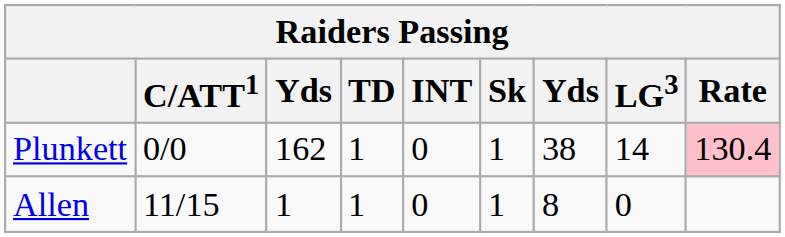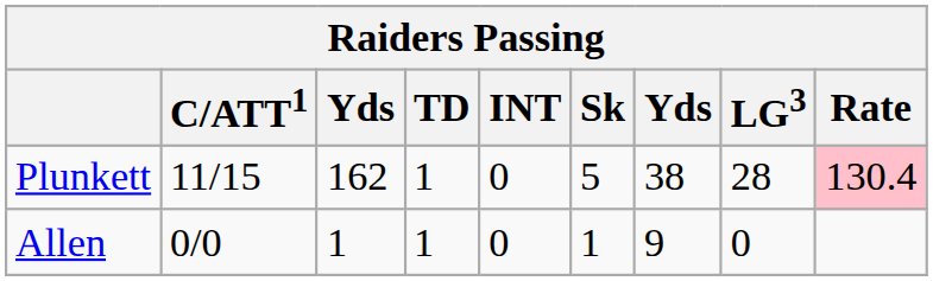Plunkett | C/ATT1: 0/0 -> 11/15
Plunkett | Sk: 1 -> 5
Plunkett | LG3: 14 -> 28
Allen | C/ATT1: 11/15 -> 0/0
Allen | column 7: 8 -> 9
